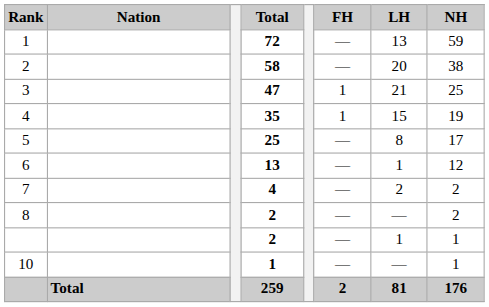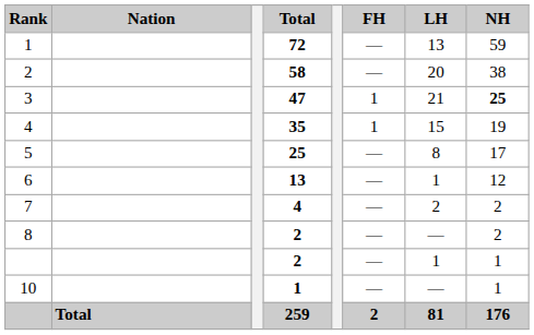3 | NH: normal -> bold
